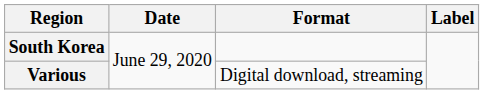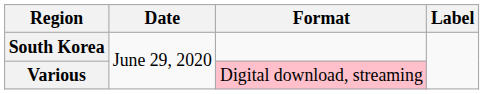Various | Format: no background -> pink background
